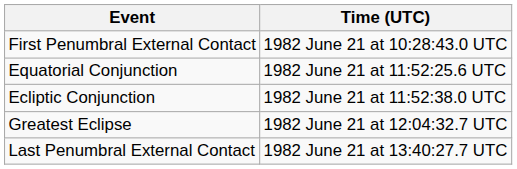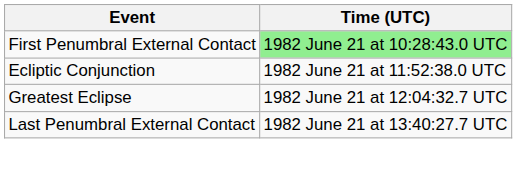First Penumbral External Contact | Time (UTC): no background -> lightgreen background
- row: Equatorial Conjunction | 1982 June 21 at 11:52:25.6 UTC
